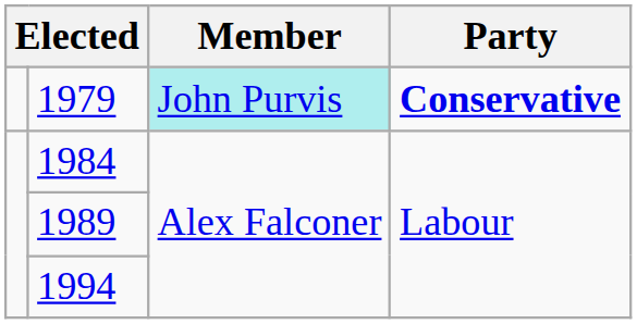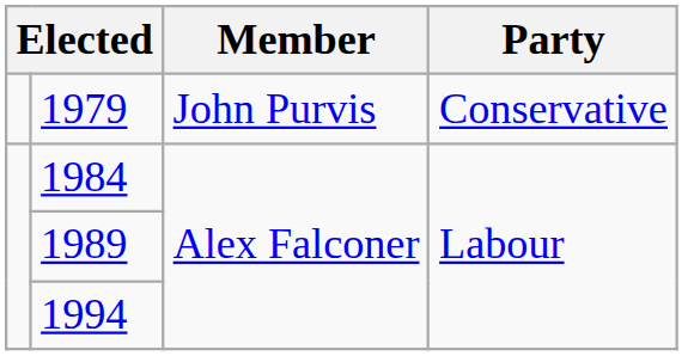1979 | Member: paleturquoise background -> no background
1979 | Party: bold -> normal
